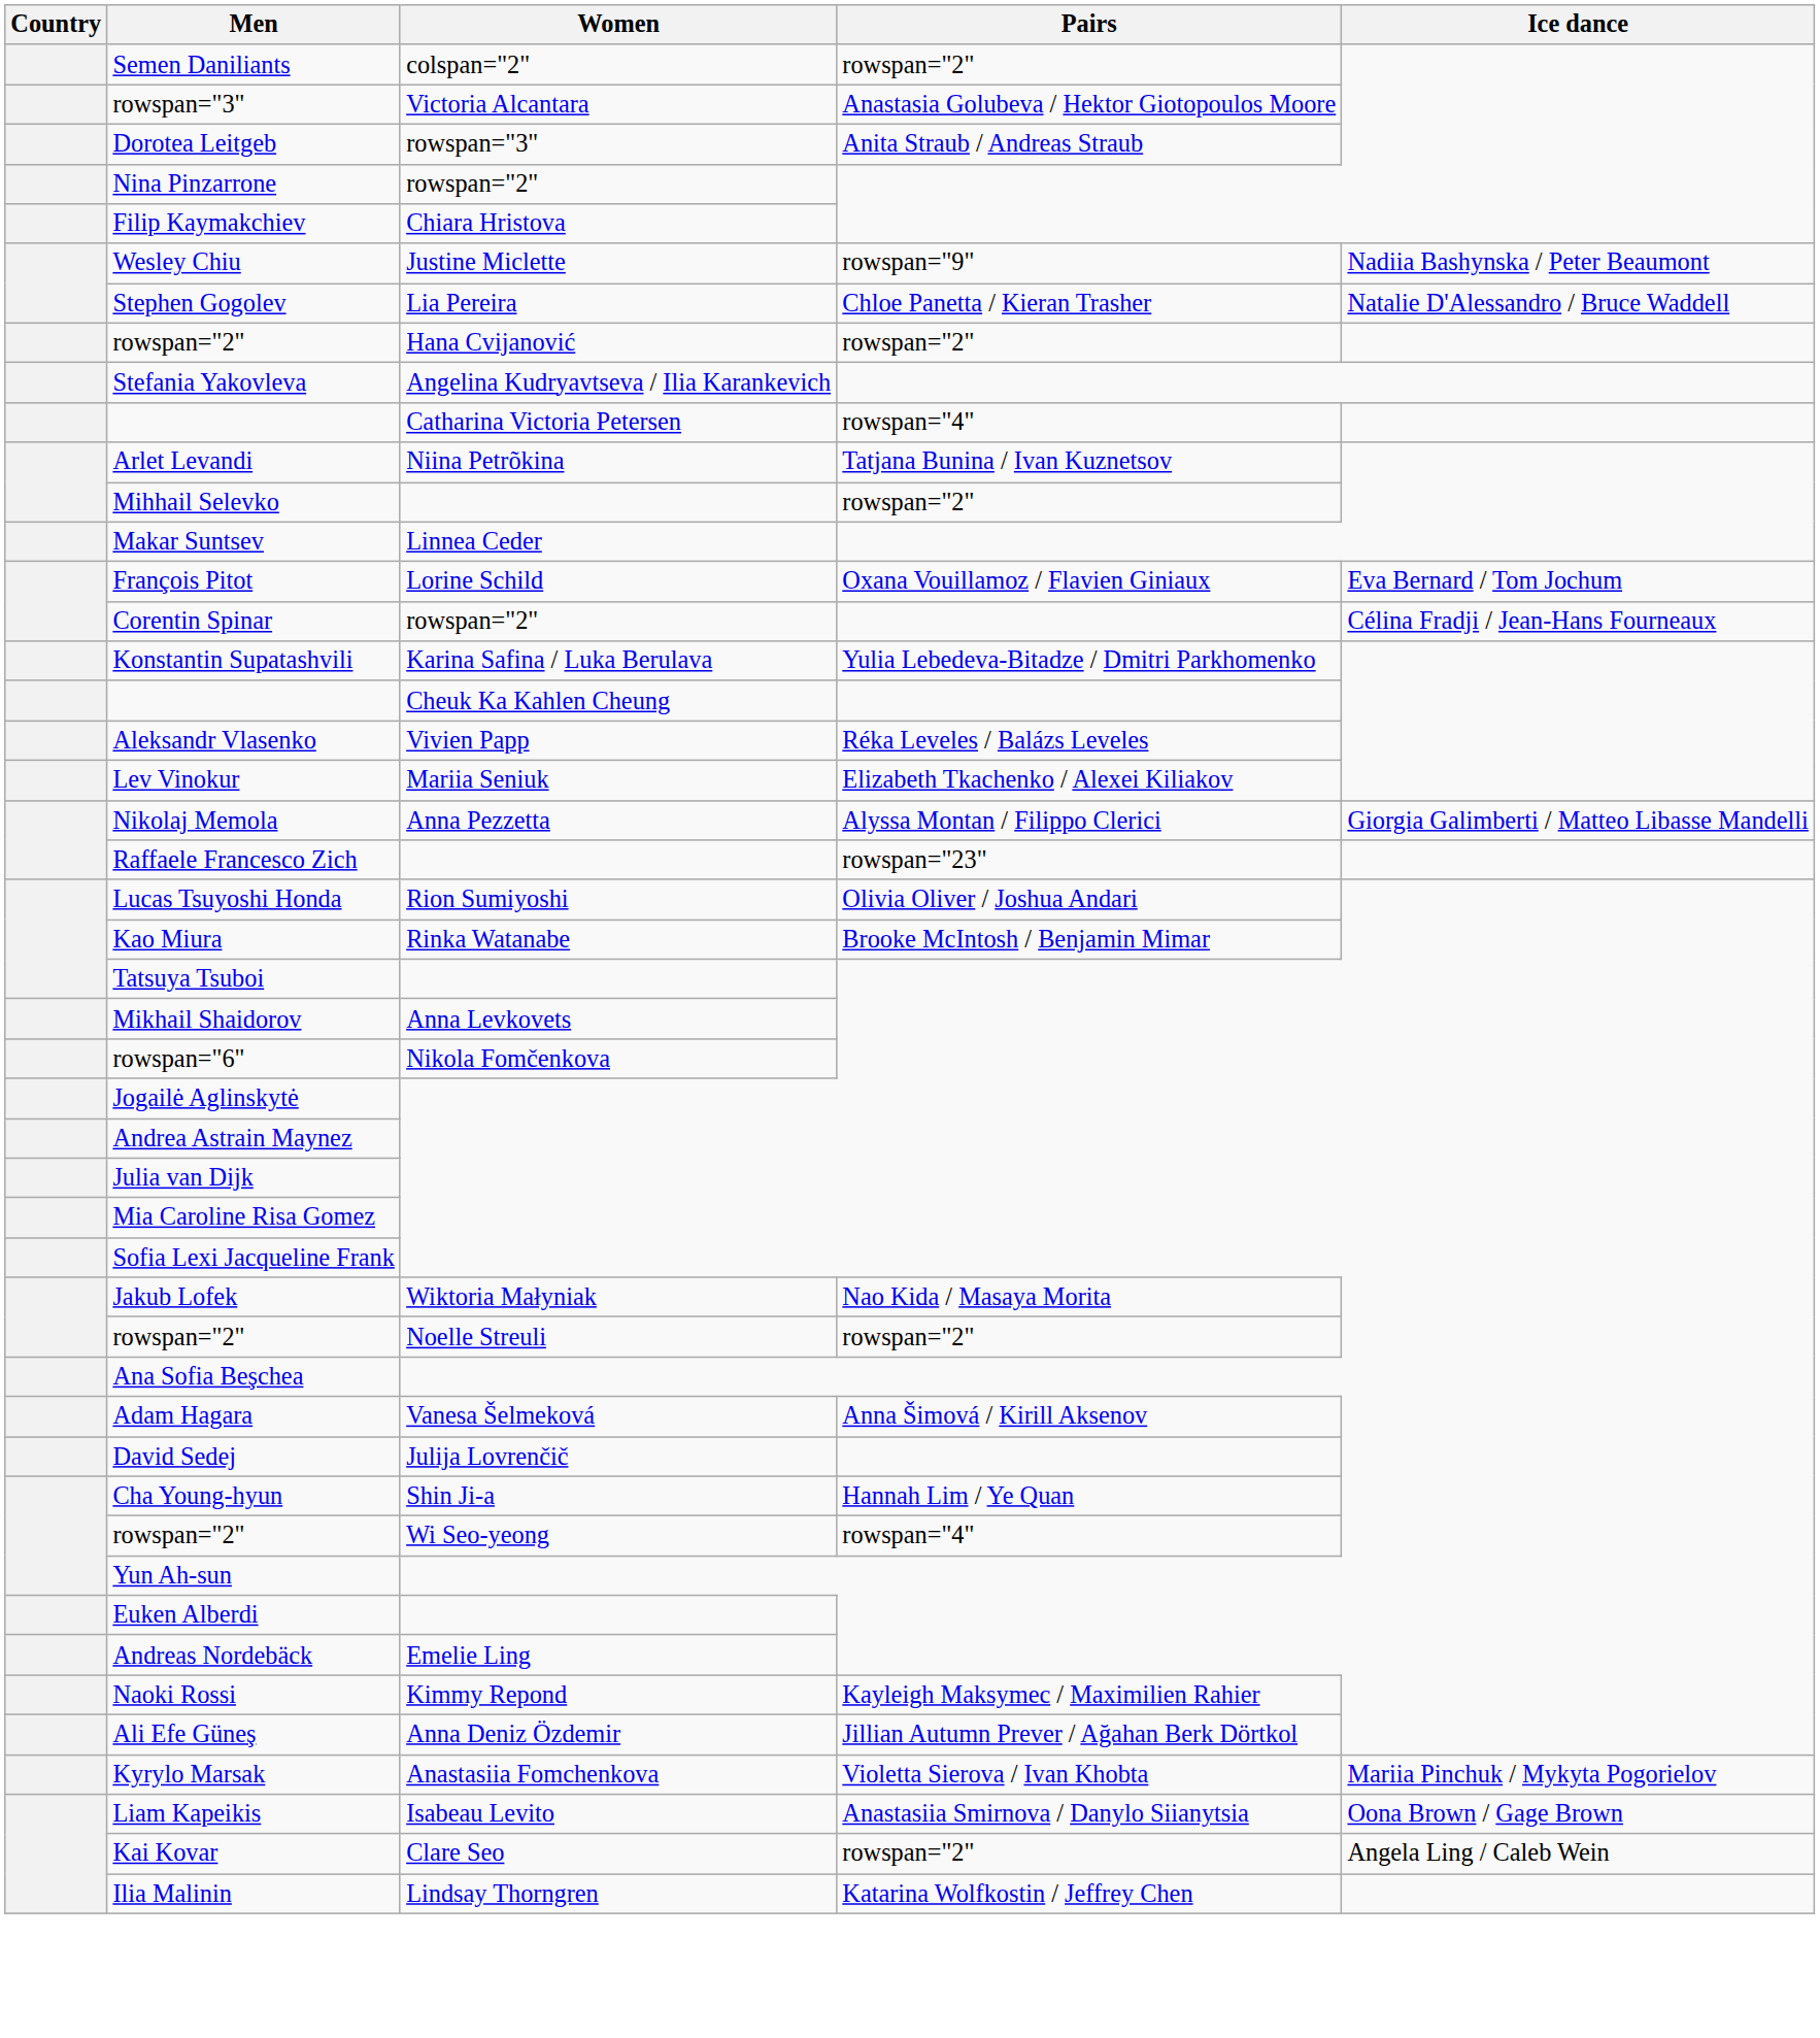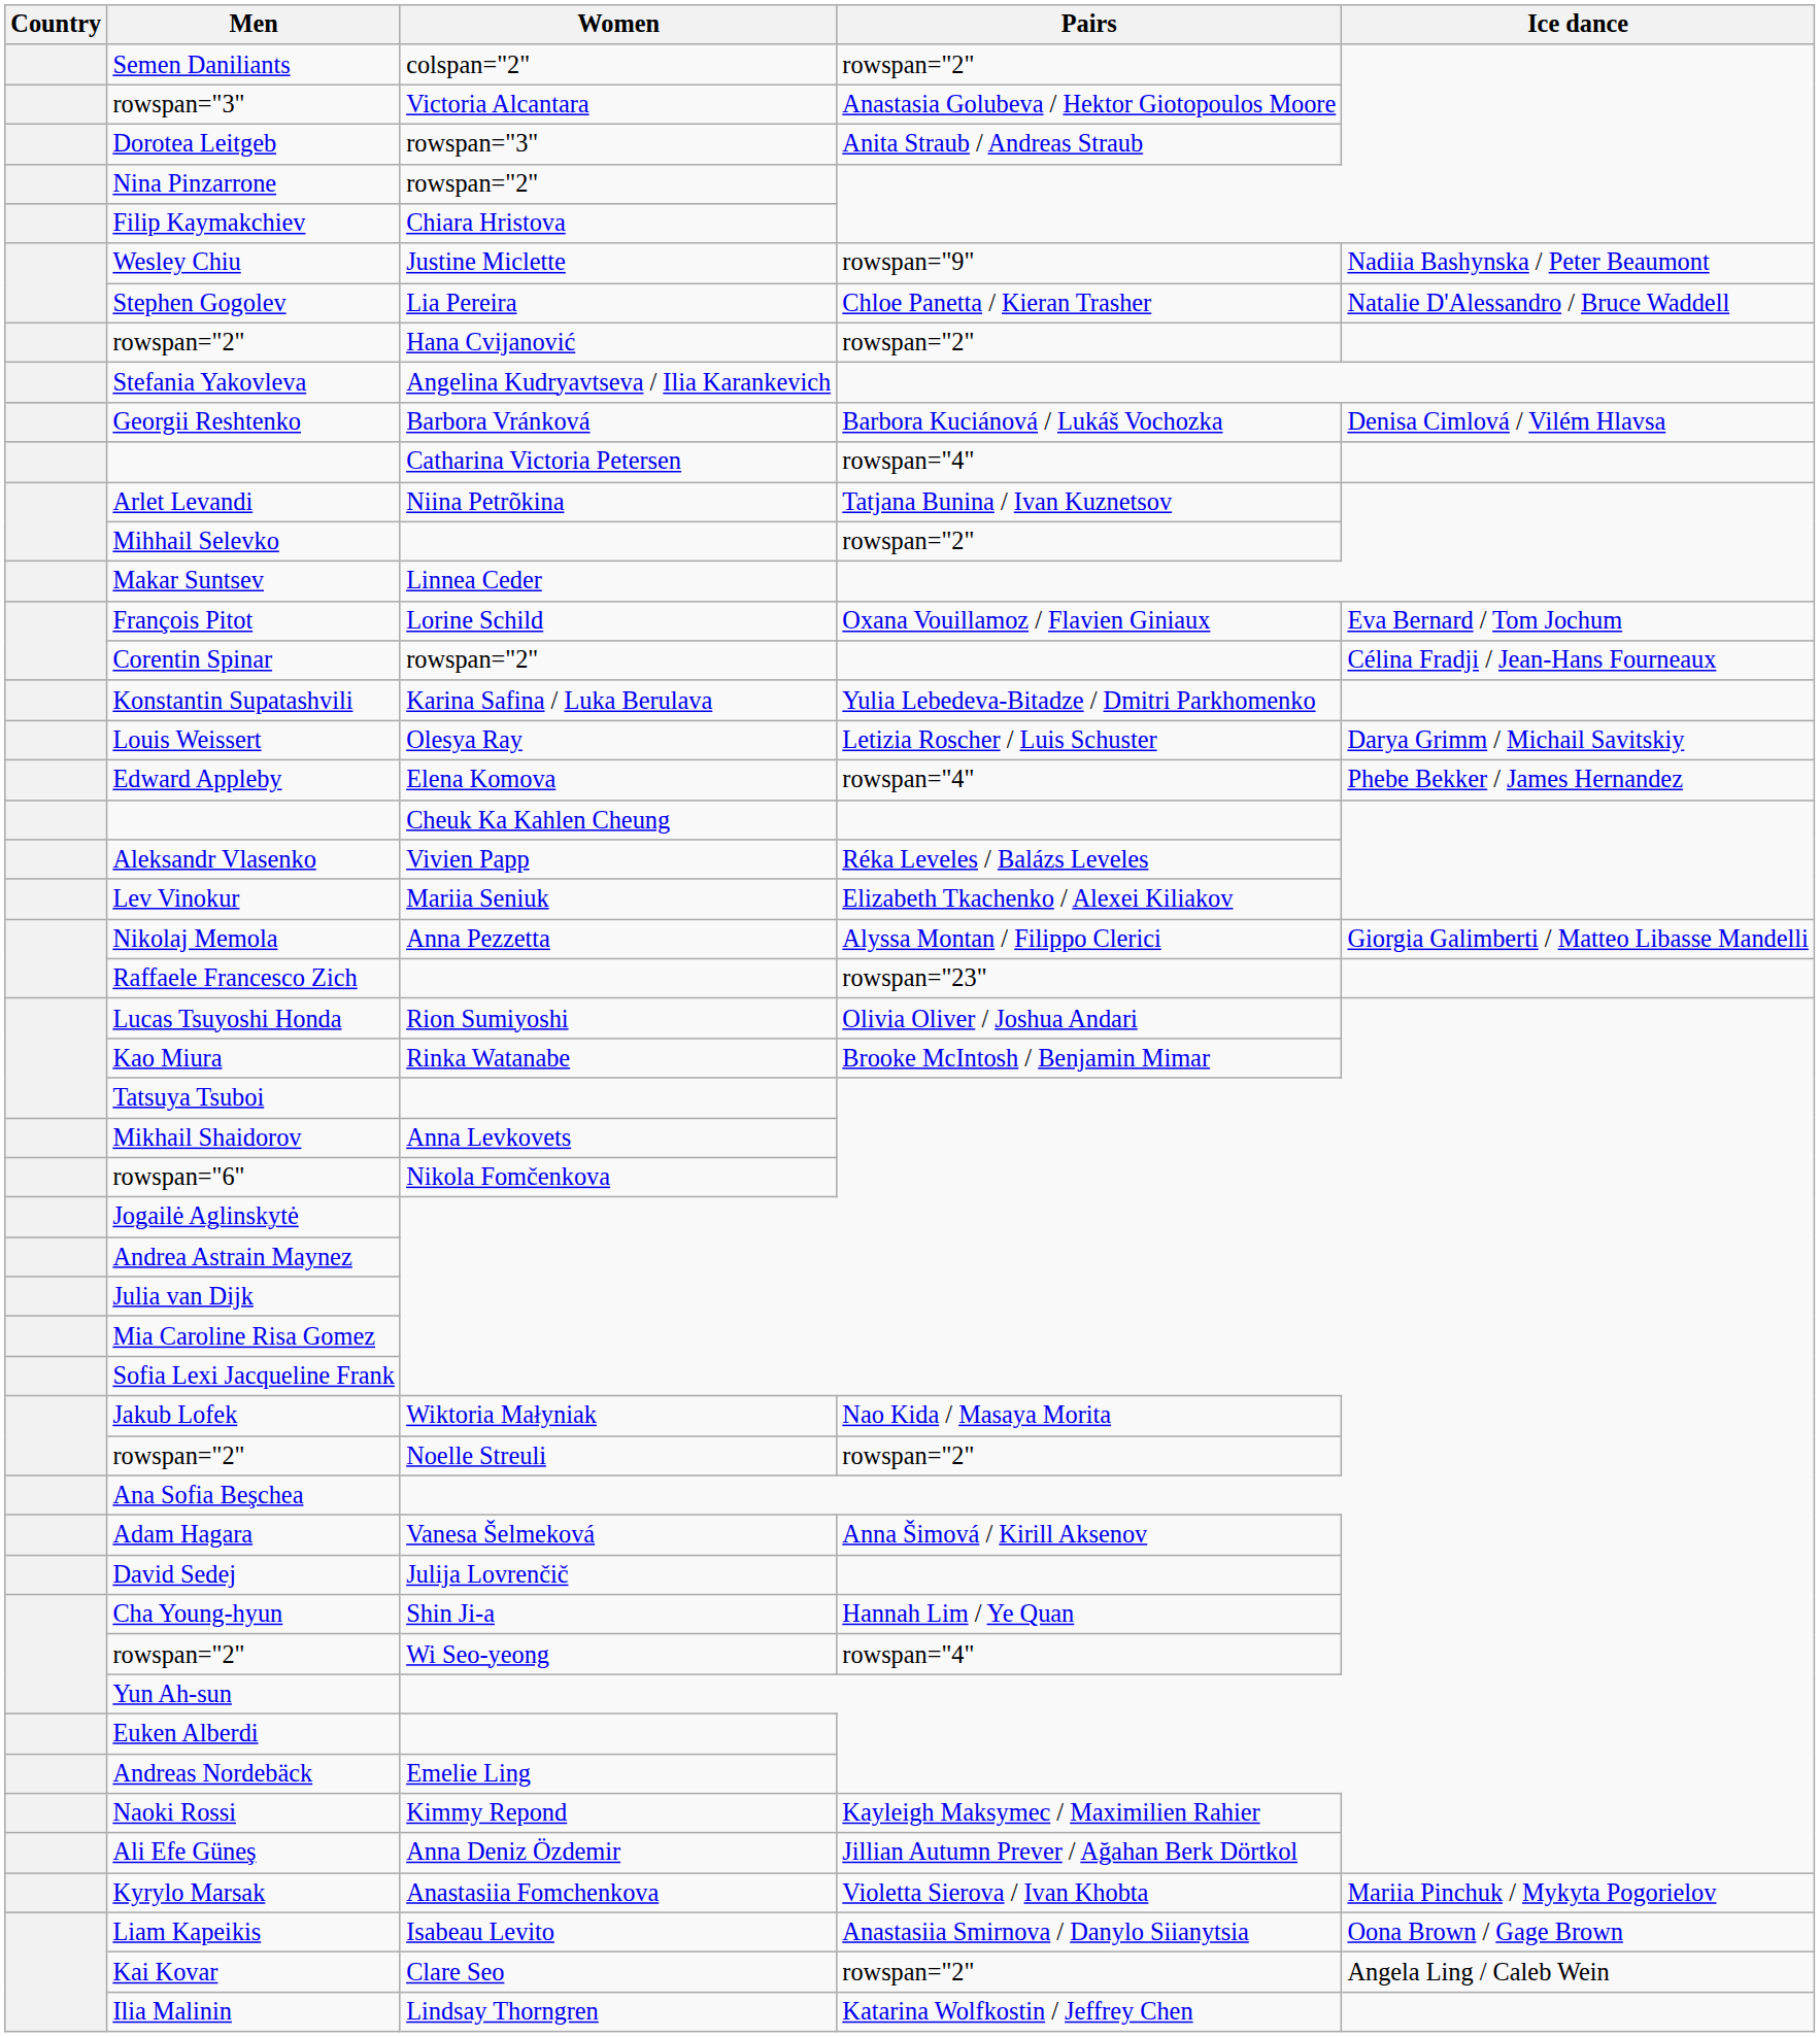+ row: Georgii Reshtenko | Barbora Vránková | Barbora Kuciánová / Lukáš Vochozka | Denisa Cimlová / Vilém Hlavsa
+ row: Louis Weissert | Olesya Ray | Letizia Roscher / Luis Schuster | Darya Grimm / Michail Savitskiy
+ row: Edward Appleby | Elena Komova | rowspan="4" | Phebe Bekker / James Hernandez
